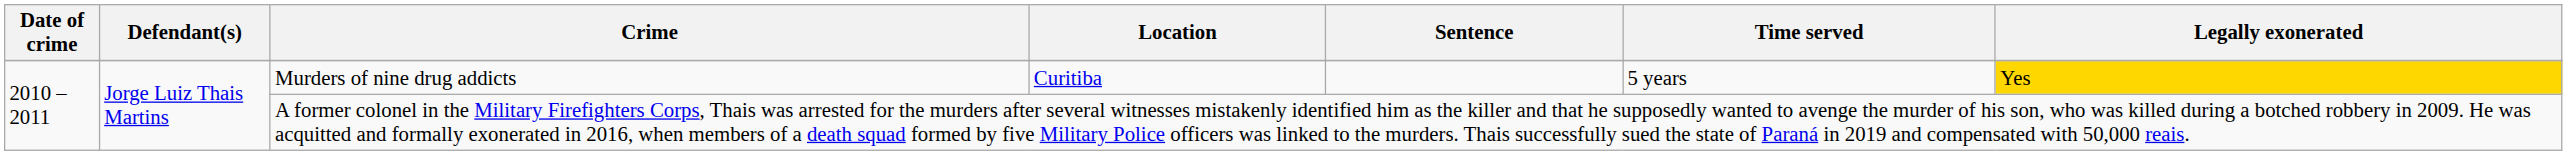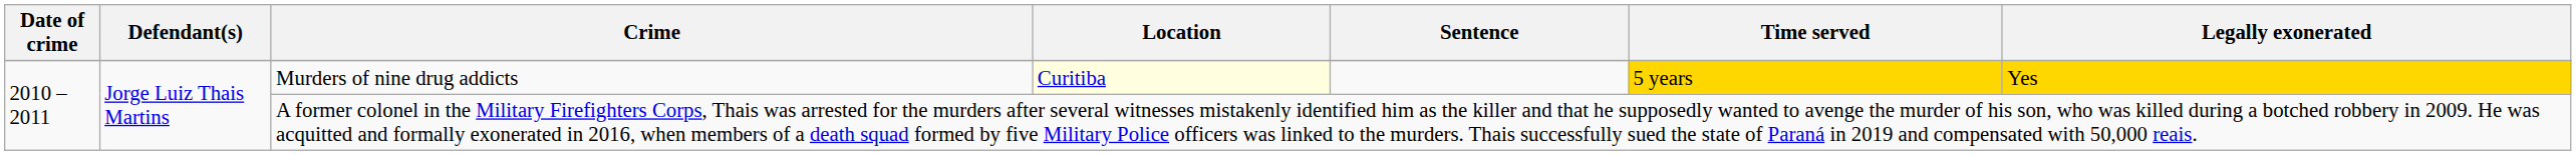Murders of nine drug addicts | Location: no background -> lightyellow background
Murders of nine drug addicts | Time served: no background -> gold background
